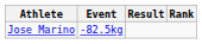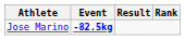Jose Marino | Event: normal -> bold
